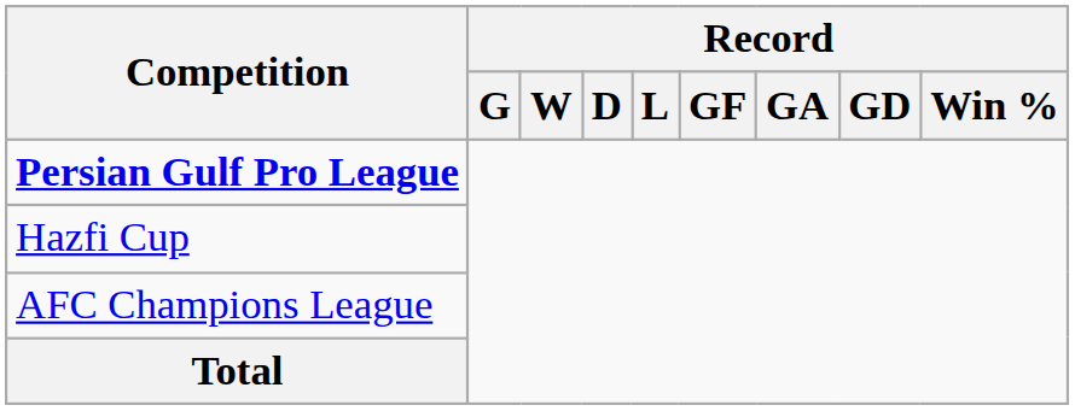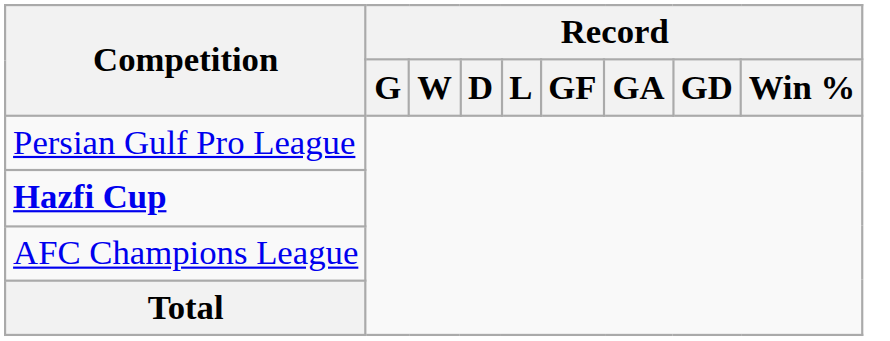Persian Gulf Pro League | Competition: bold -> normal
Hazfi Cup | Competition: normal -> bold
